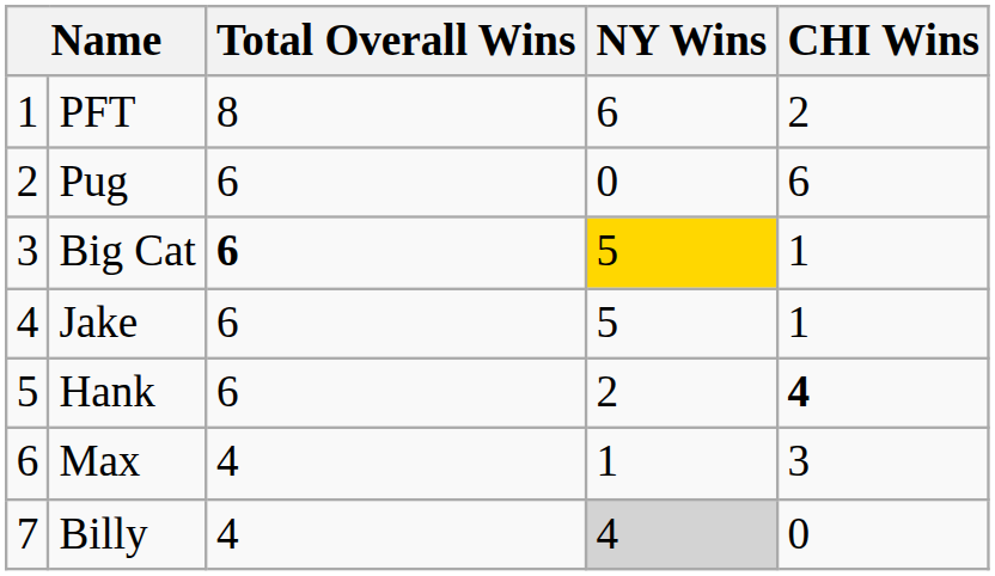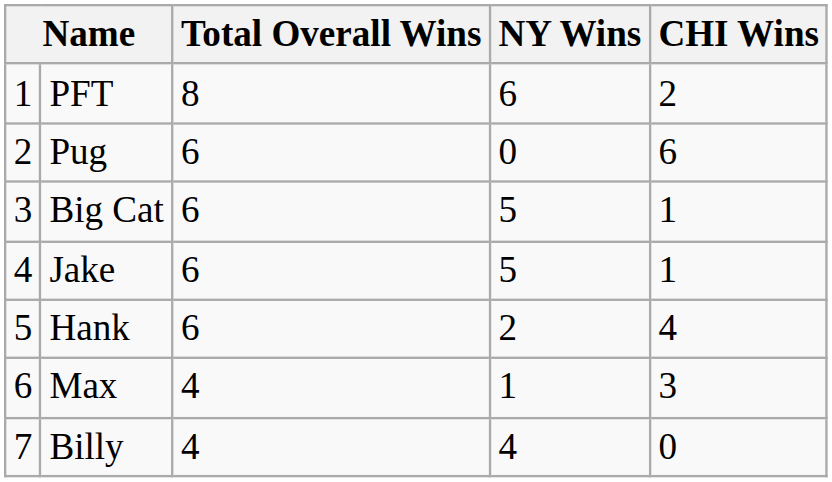Big Cat | Total Overall Wins: bold -> normal
Big Cat | NY Wins: gold background -> no background
Hank | CHI Wins: bold -> normal
Billy | NY Wins: lightgrey background -> no background
